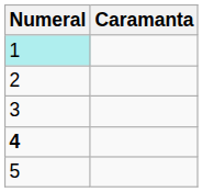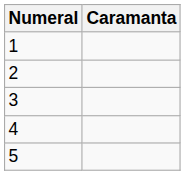1 | Numeral: paleturquoise background -> no background
4 | Numeral: bold -> normal
